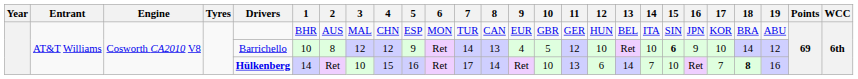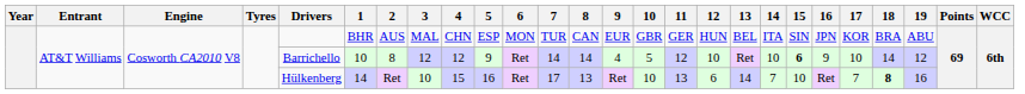row 3 | 8: 13 -> 14
row 4 | Drivers: bold -> normal
row 4 | 8: 14 -> 13
